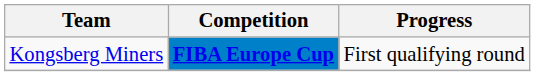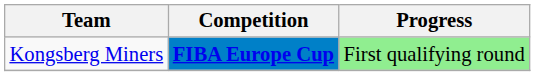Kongsberg Miners | Progress: no background -> lightgreen background
